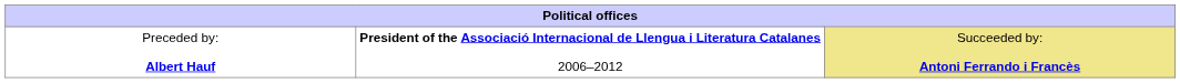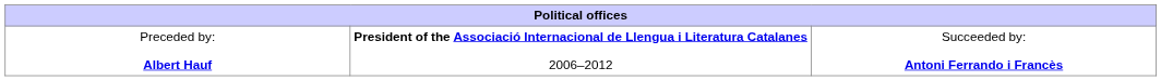Preceded by: Albert Hauf | column 3: khaki background -> no background
